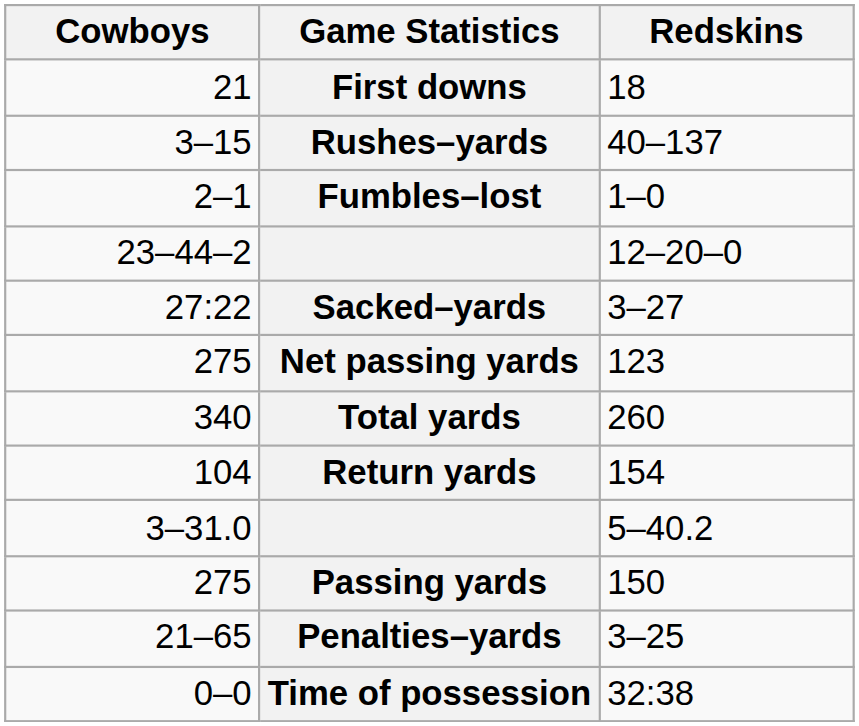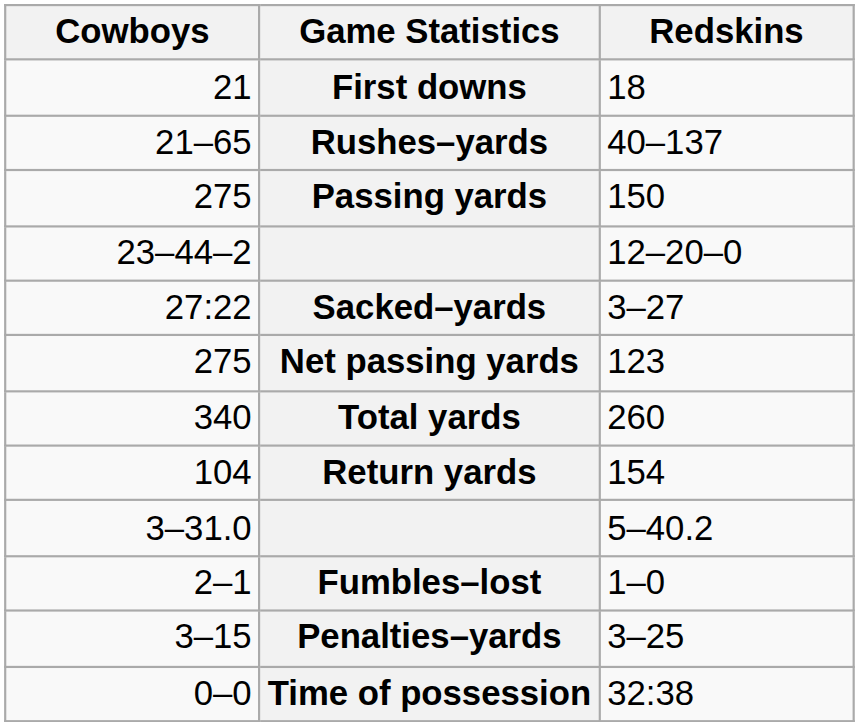Rushes–yards | Cowboys: 3–15 -> 21–65
rows swapped: Passing yards <-> Fumbles–lost
Penalties–yards | Cowboys: 21–65 -> 3–15
